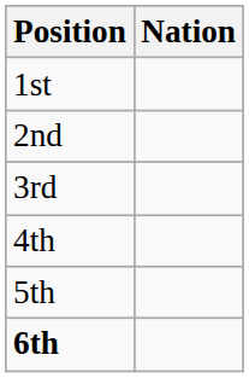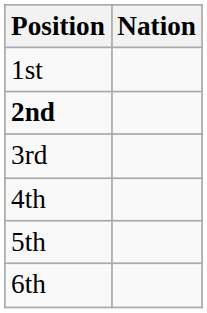2nd | Position: normal -> bold
6th | Position: bold -> normal
